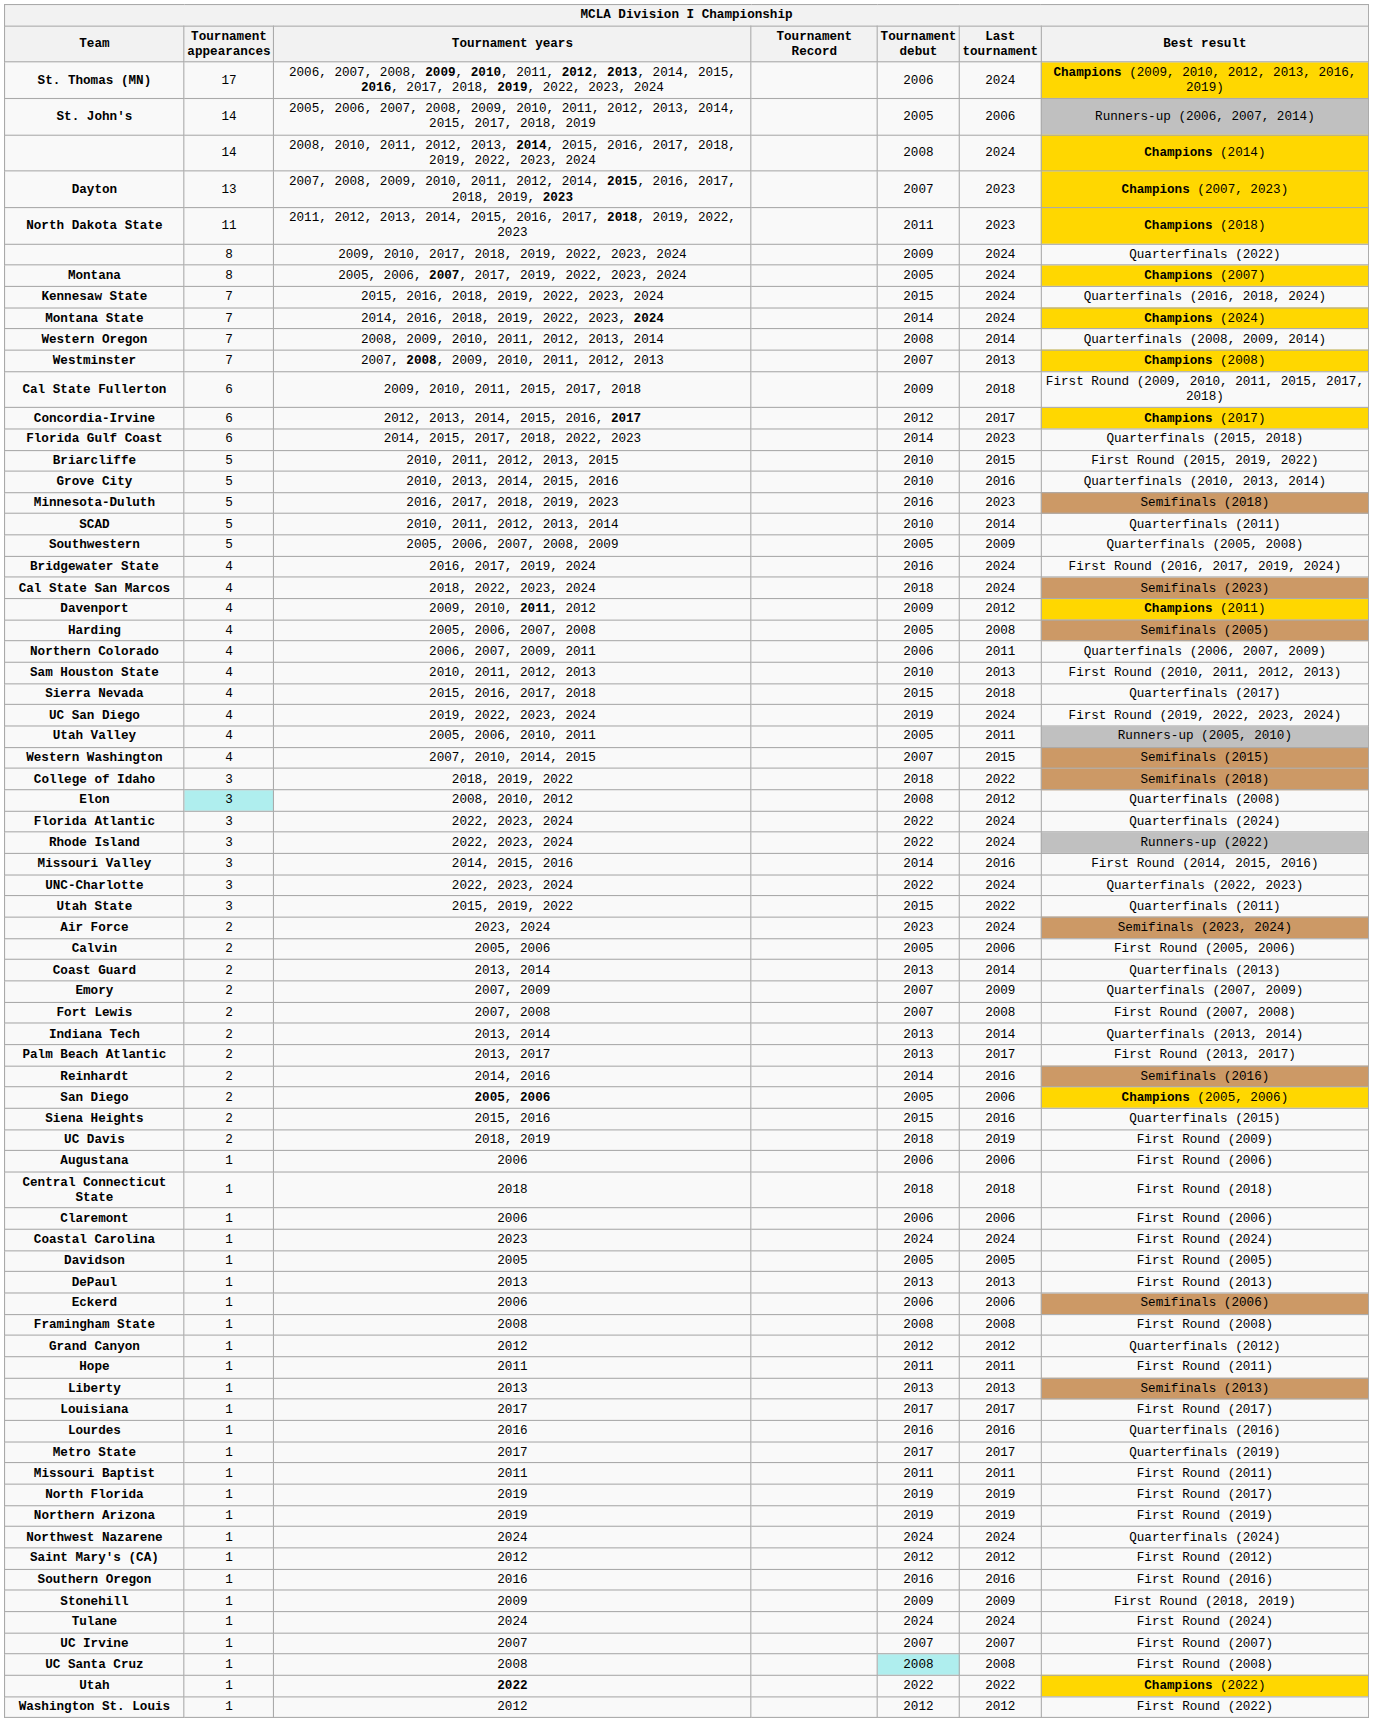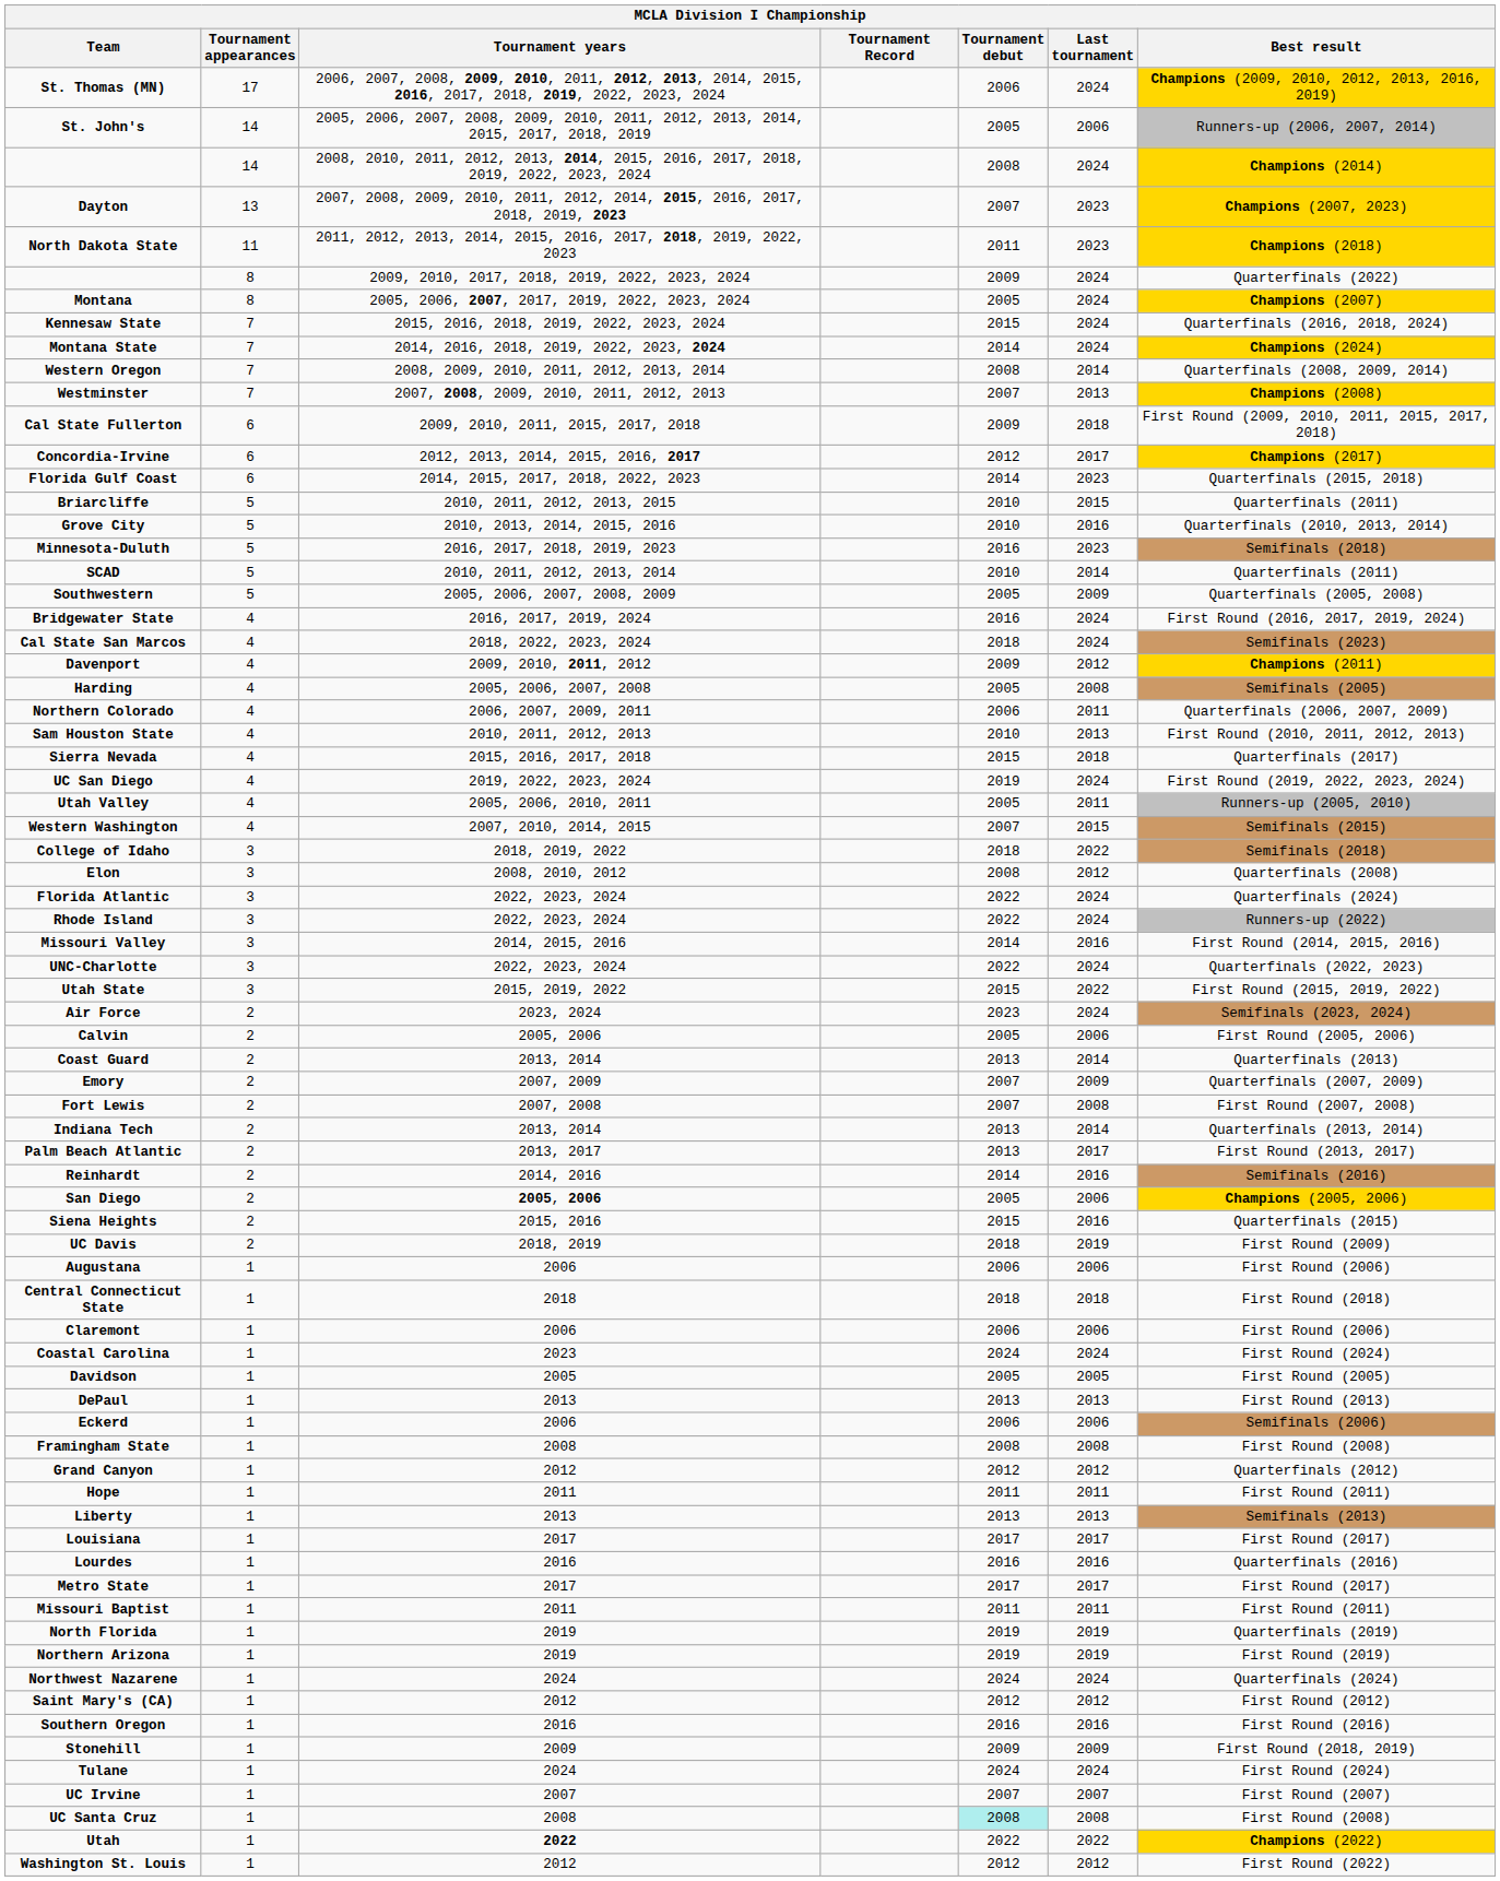Briarcliffe | Best result: First Round (2015, 2019, 2022) -> Quarterfinals (2011)
Elon | Tournament appearances: paleturquoise background -> no background
Utah State | Best result: Quarterfinals (2011) -> First Round (2015, 2019, 2022)
Metro State | Best result: Quarterfinals (2019) -> First Round (2017)
North Florida | Best result: First Round (2017) -> Quarterfinals (2019)
